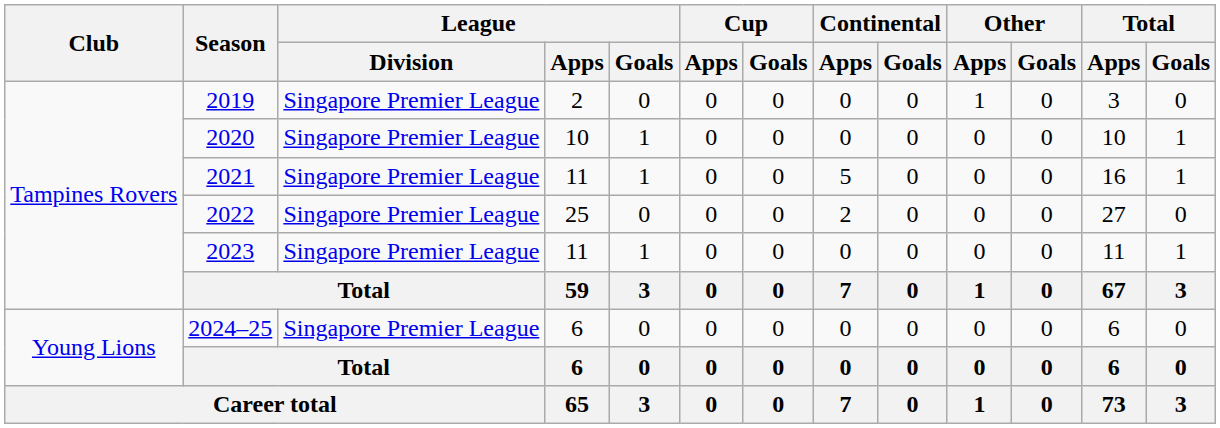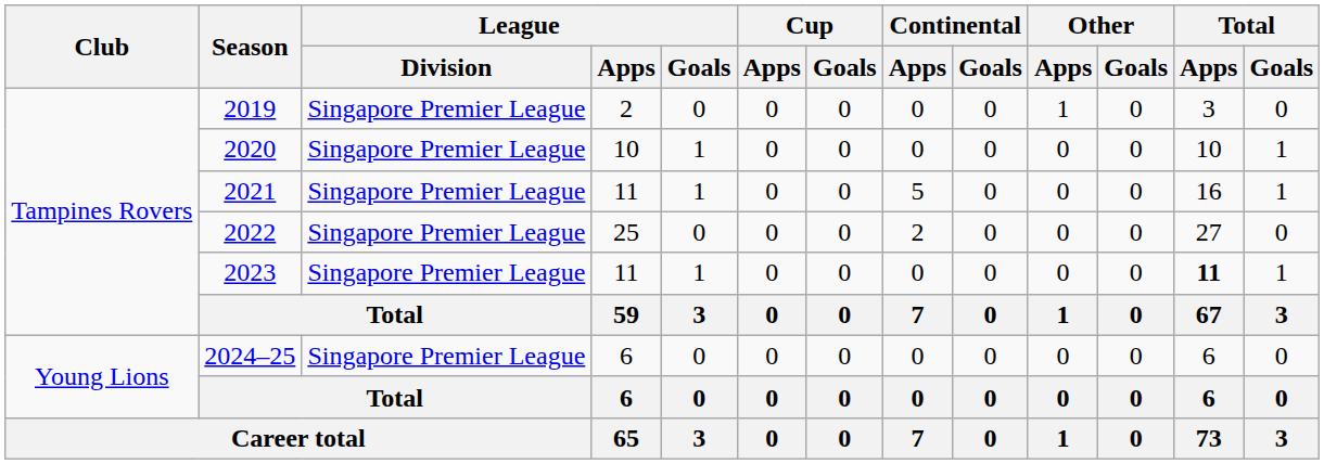2023 | Total / Apps: normal -> bold
